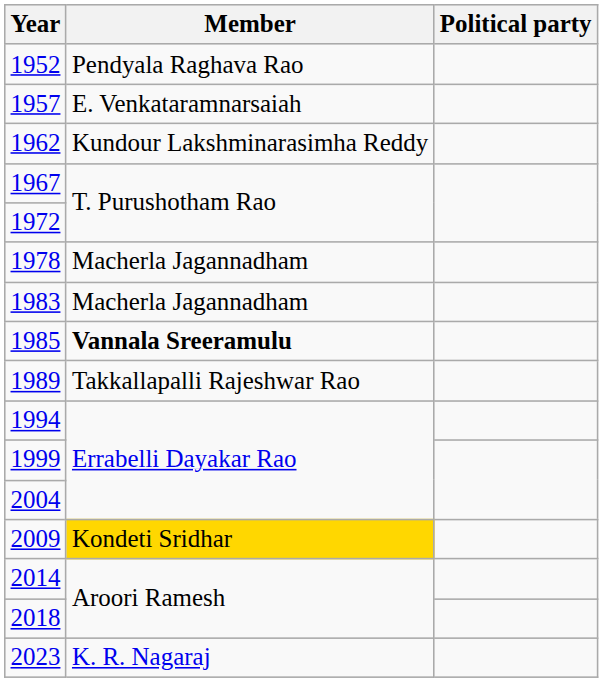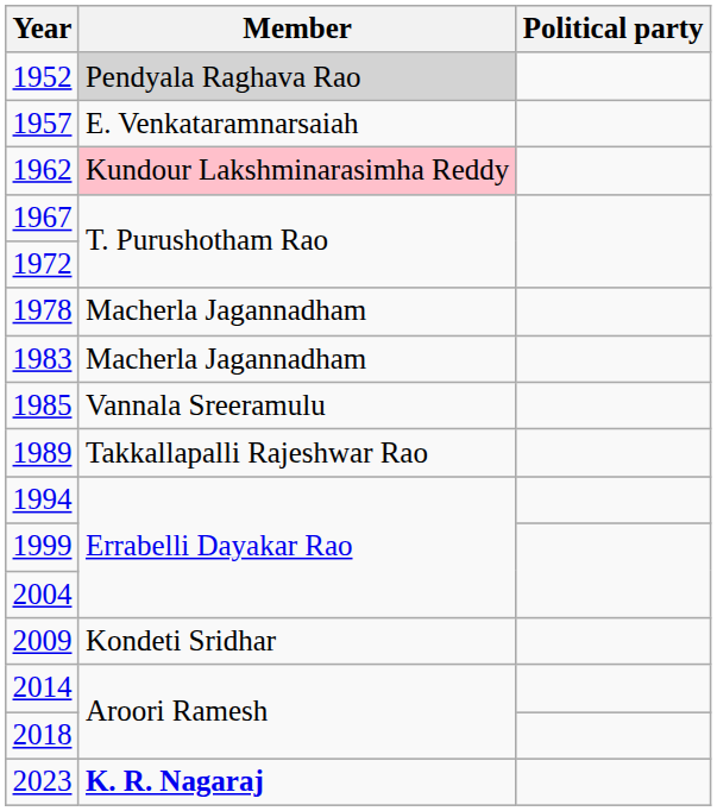1952 | Member: no background -> lightgrey background
1962 | Member: no background -> pink background
1985 | Member: bold -> normal
2009 | Member: gold background -> no background
2023 | Member: normal -> bold
